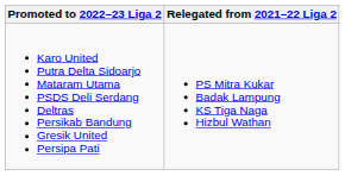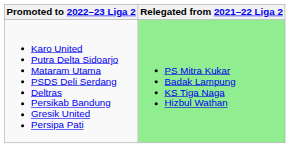row 2 | Relegated from 2021–22 Liga 2: no background -> lightgreen background
